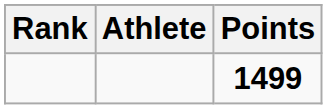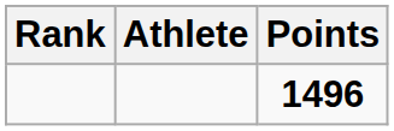row 2 | Points: 1499 -> 1496
